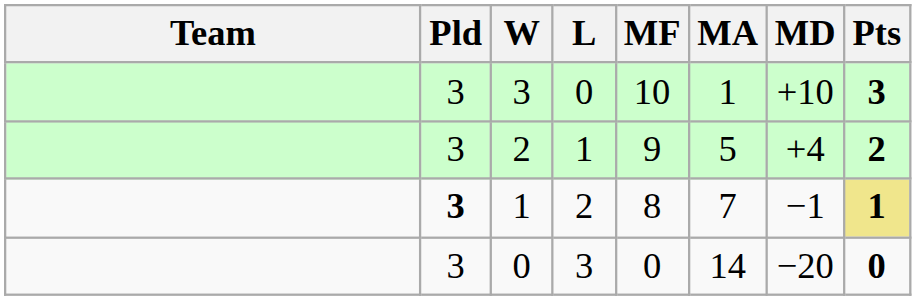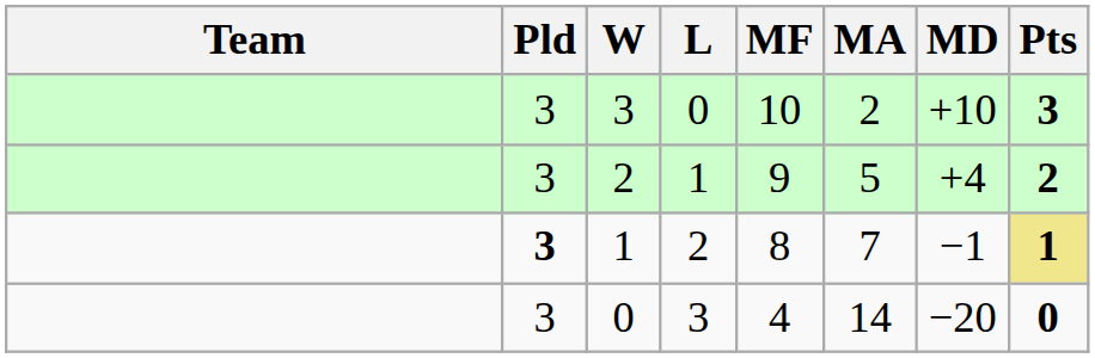row 2 | MA: 1 -> 2
row 5 | MF: 0 -> 4
